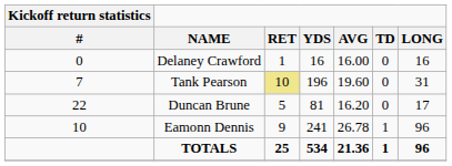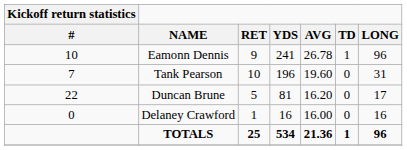rows swapped: Eamonn Dennis <-> Delaney Crawford
Tank Pearson | RET: khaki background -> no background
